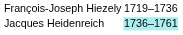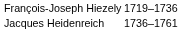Jacques Heidenreich | column 2: paleturquoise background -> no background
